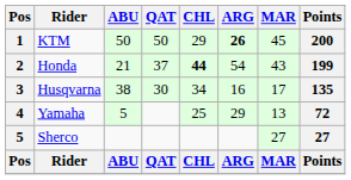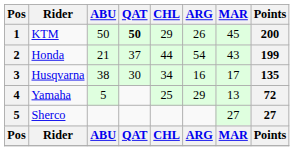KTM | QAT: normal -> bold
KTM | ARG: bold -> normal
Honda | CHL: bold -> normal
